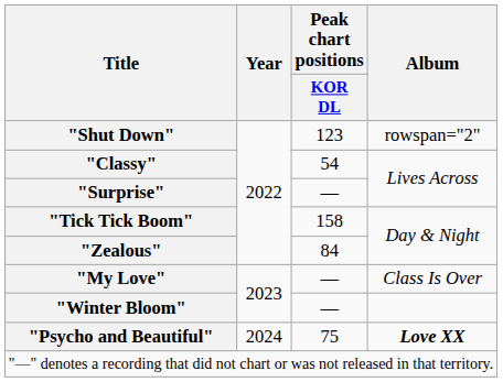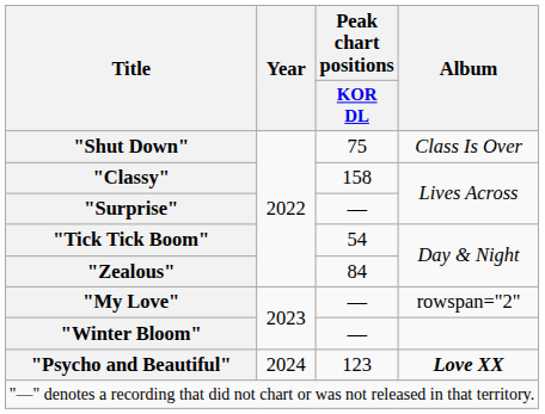"Shut Down" | Peak chart positions / KOR DL: 123 -> 75
"Shut Down" | Album: rowspan="2" -> Class Is Over
"Classy" | Peak chart positions / KOR DL: 54 -> 158
"Tick Tick Boom" | Peak chart positions / KOR DL: 158 -> 54
"My Love" | Album: Class Is Over -> rowspan="2"
"Psycho and Beautiful" | Peak chart positions / KOR DL: 75 -> 123
